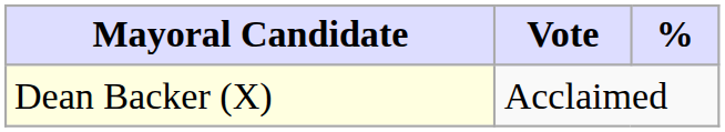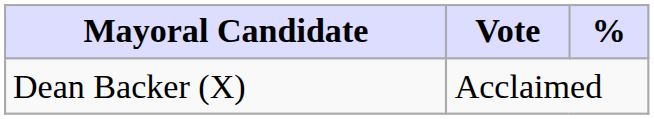Dean Backer (X) | Mayoral Candidate: lightyellow background -> no background
